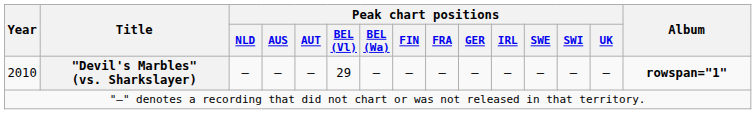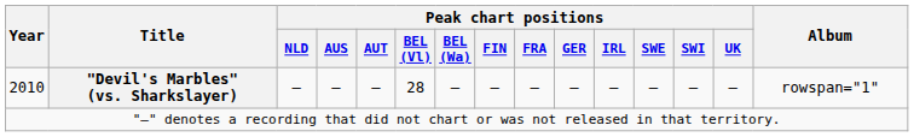2010 | Peak chart positions / BEL (Vl): 29 -> 28
2010 | Album: bold -> normal
